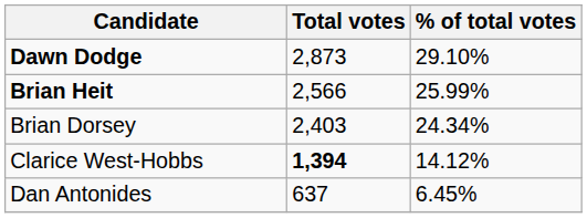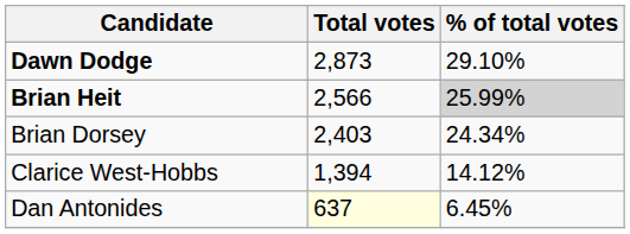Brian Heit | % of total votes: no background -> lightgrey background
Clarice West-Hobbs | Total votes: bold -> normal
Dan Antonides | Total votes: no background -> lightyellow background
